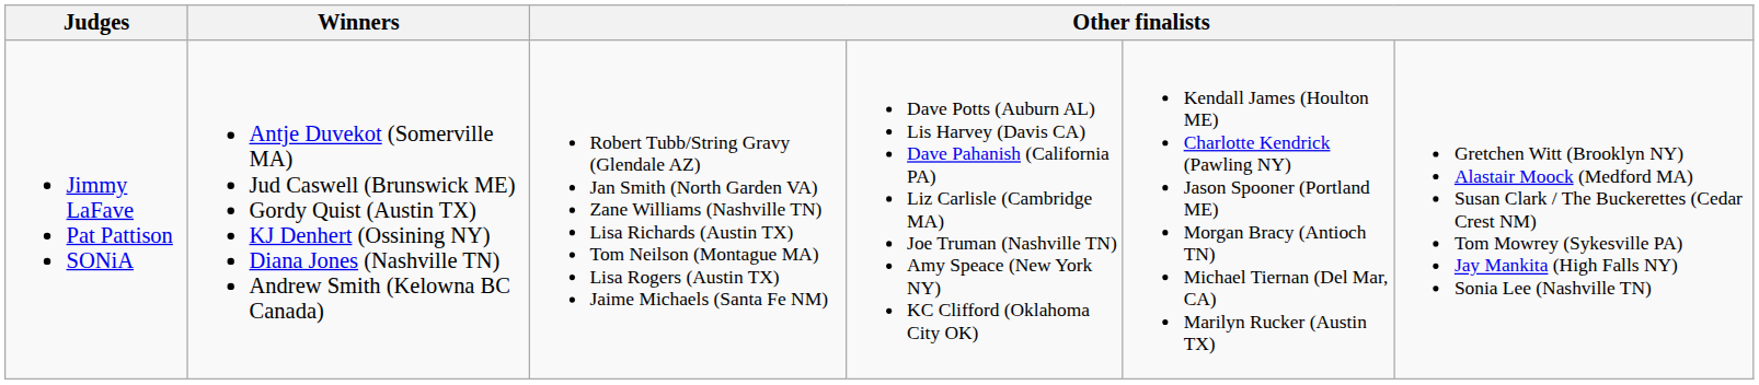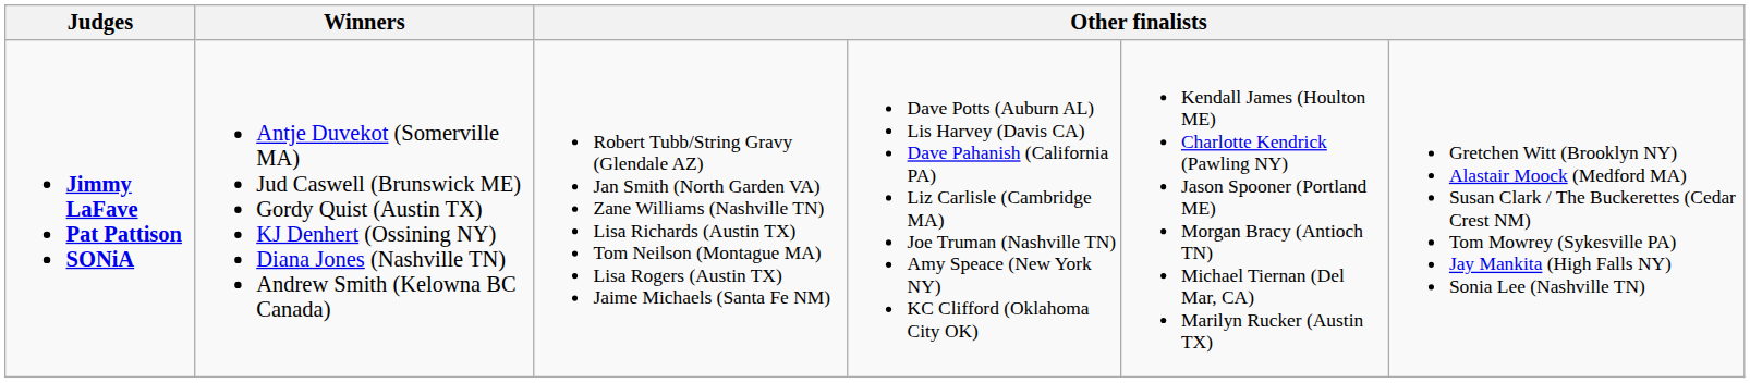Jimmy LaFave Pat Pattison SONiA | Judges: normal -> bold
